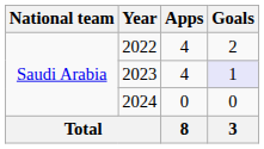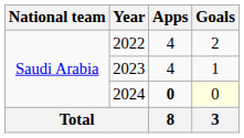2023 | Goals: lavender background -> no background
2024 | Apps: normal -> bold
2024 | Goals: no background -> lightyellow background
